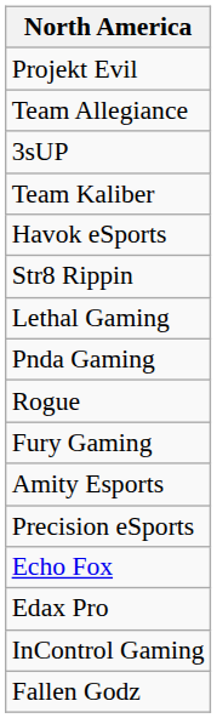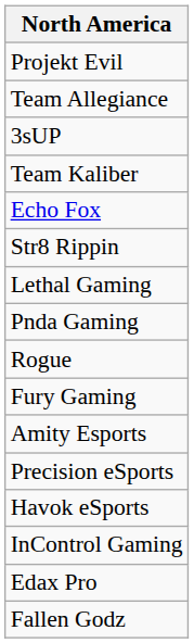row 6 | column 1: Havok eSports -> Echo Fox
row 14 | column 1: Echo Fox -> Havok eSports
row 15 | column 1: Edax Pro -> InControl Gaming
row 16 | column 1: InControl Gaming -> Edax Pro
